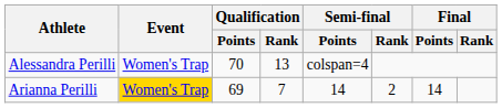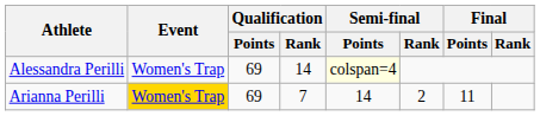Alessandra Perilli | Qualification / Points: 70 -> 69
Alessandra Perilli | Qualification / Rank: 13 -> 14
Alessandra Perilli | Semi-final / Points: no background -> lightyellow background
Arianna Perilli | Final / Points: 14 -> 11
